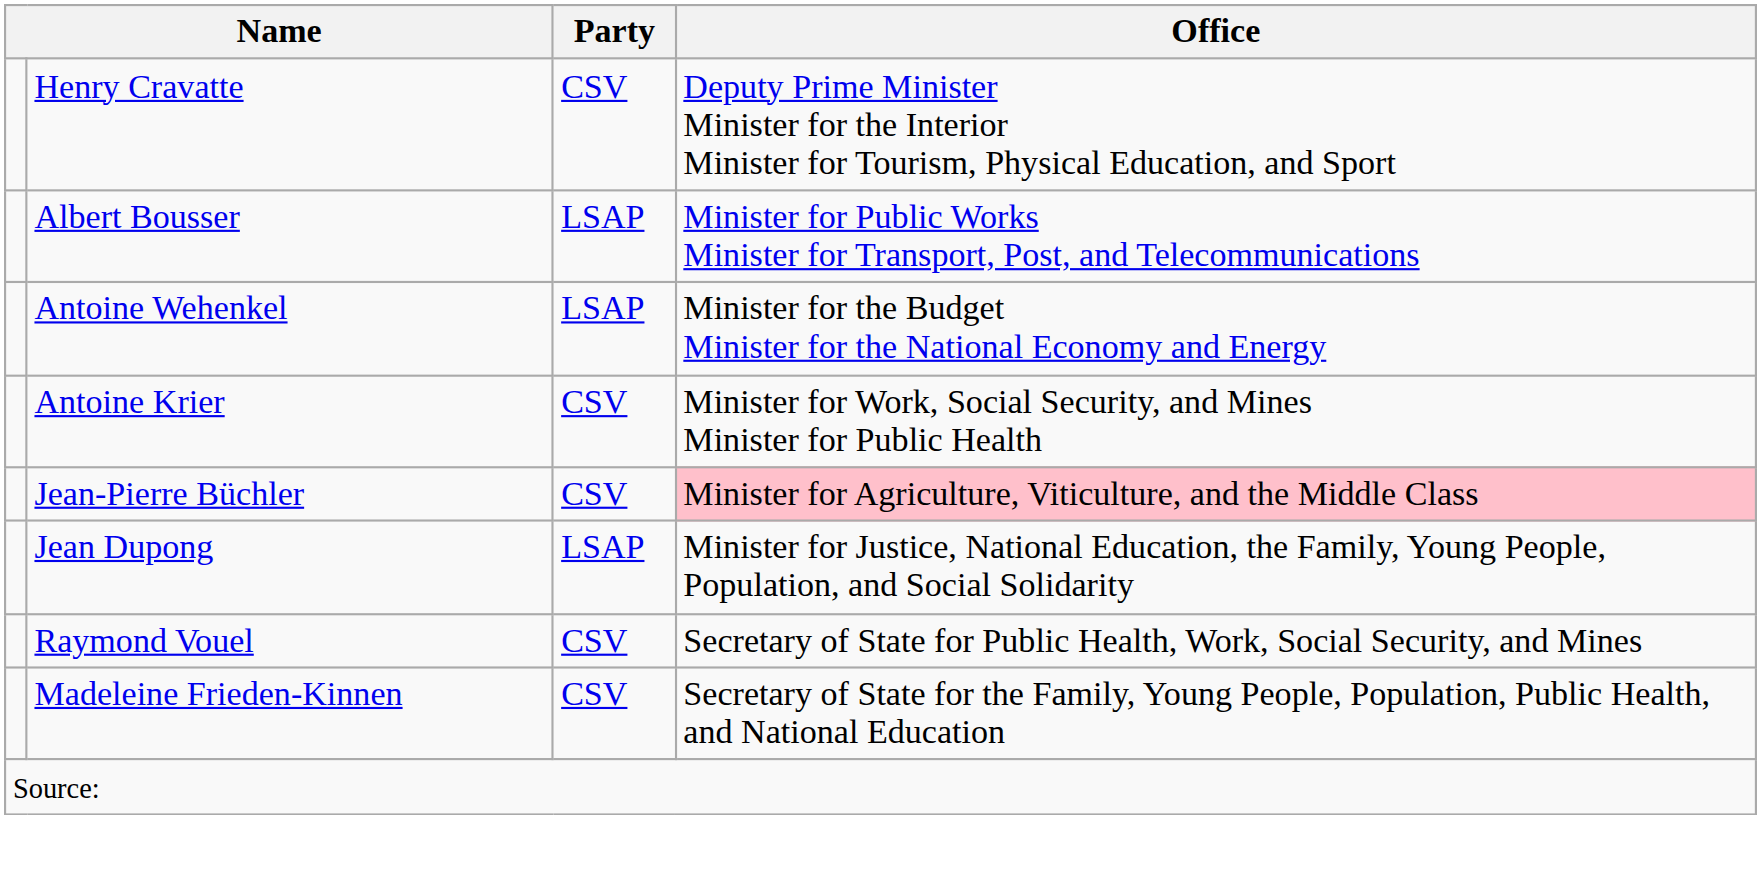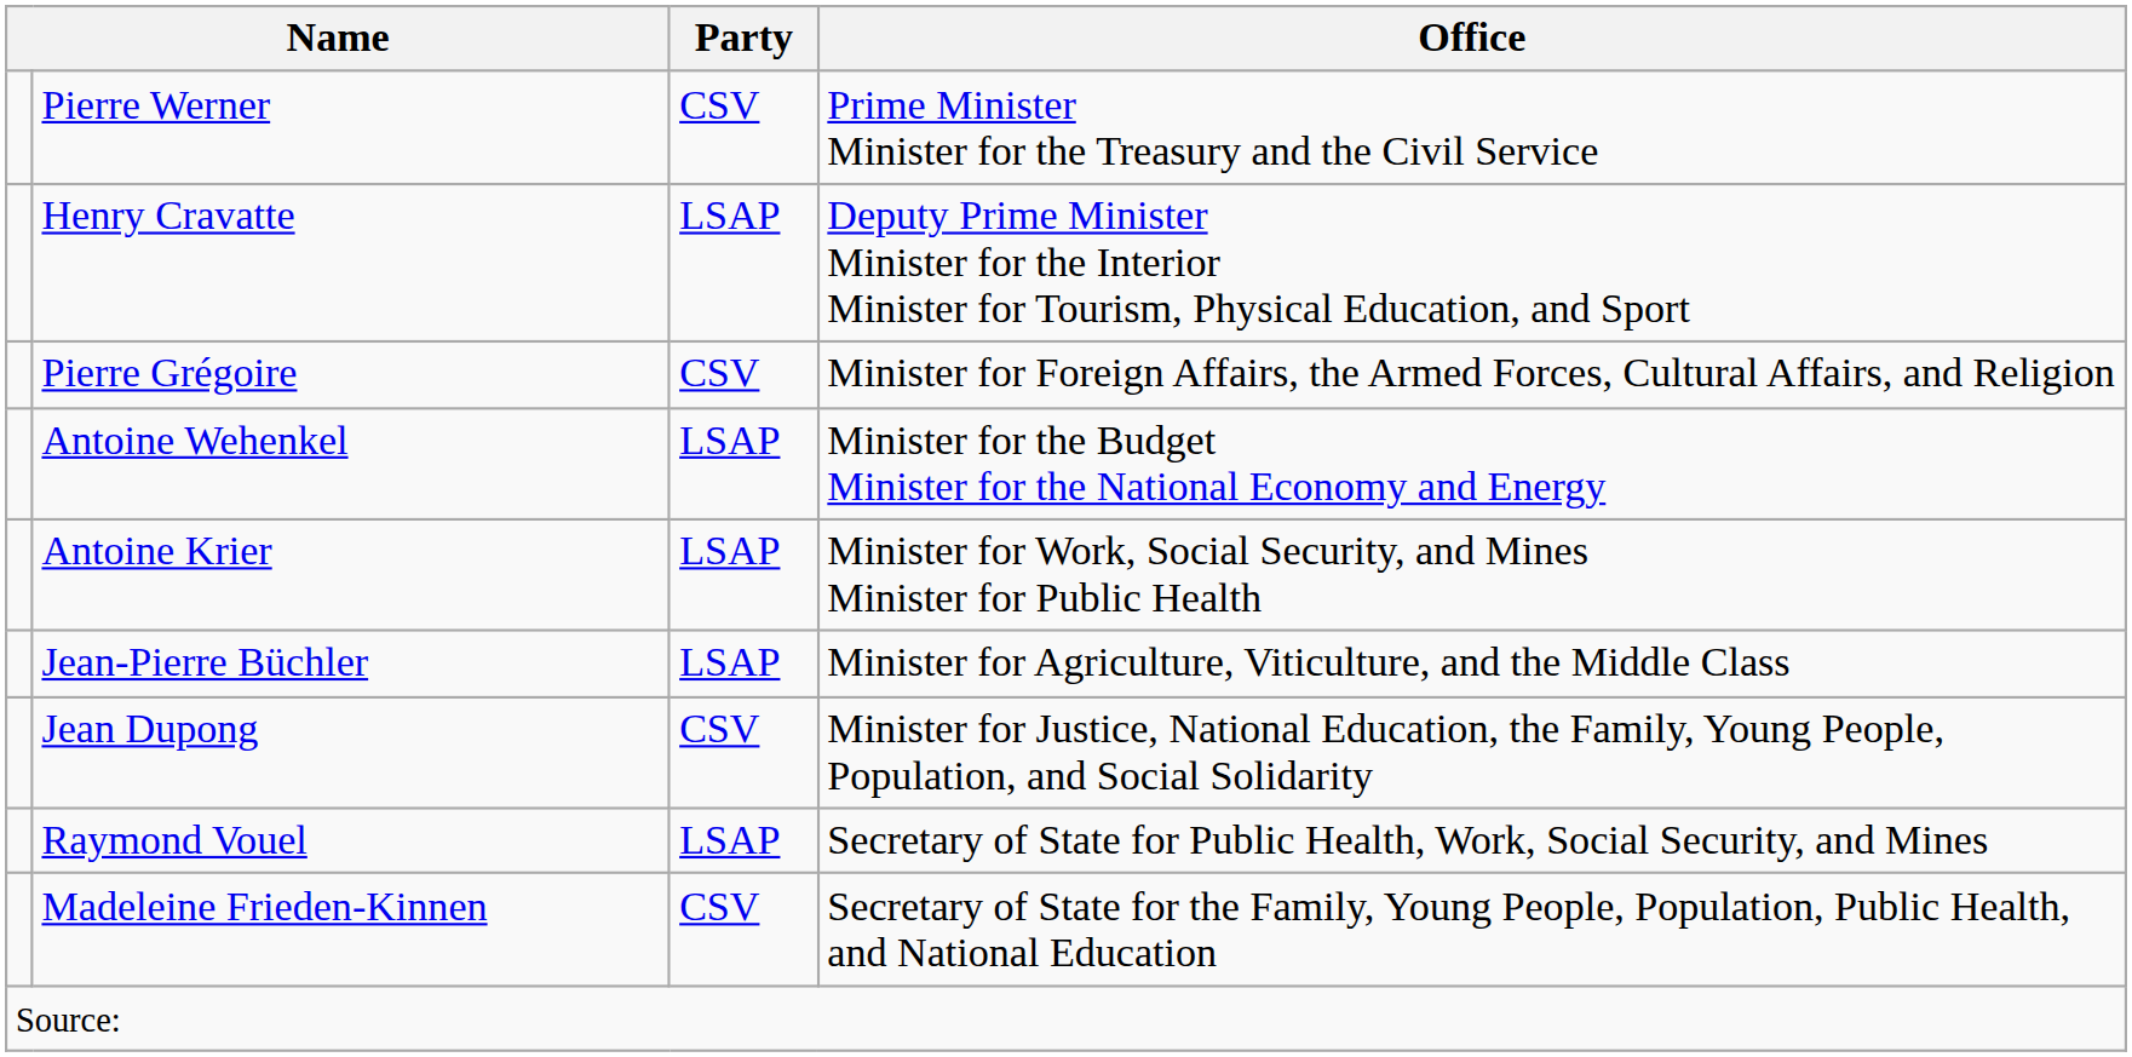+ row: Pierre Werner | CSV | Prime Minister Minister for the Treasury and the Civil Service
Henry Cravatte | Party: CSV -> LSAP
+ row: Pierre Grégoire | CSV | Minister for Foreign Affairs, the Armed Forces, Cultural Affairs, and Religion
- row: Albert Bousser | LSAP | Minister for Public Works Minister for Transport, Post, and Telecommunications
Antoine Krier | Party: CSV -> LSAP
Jean-Pierre Büchler | Party: CSV -> LSAP
Jean-Pierre Büchler | Office: pink background -> no background
Jean Dupong | Party: LSAP -> CSV
Raymond Vouel | Party: CSV -> LSAP
